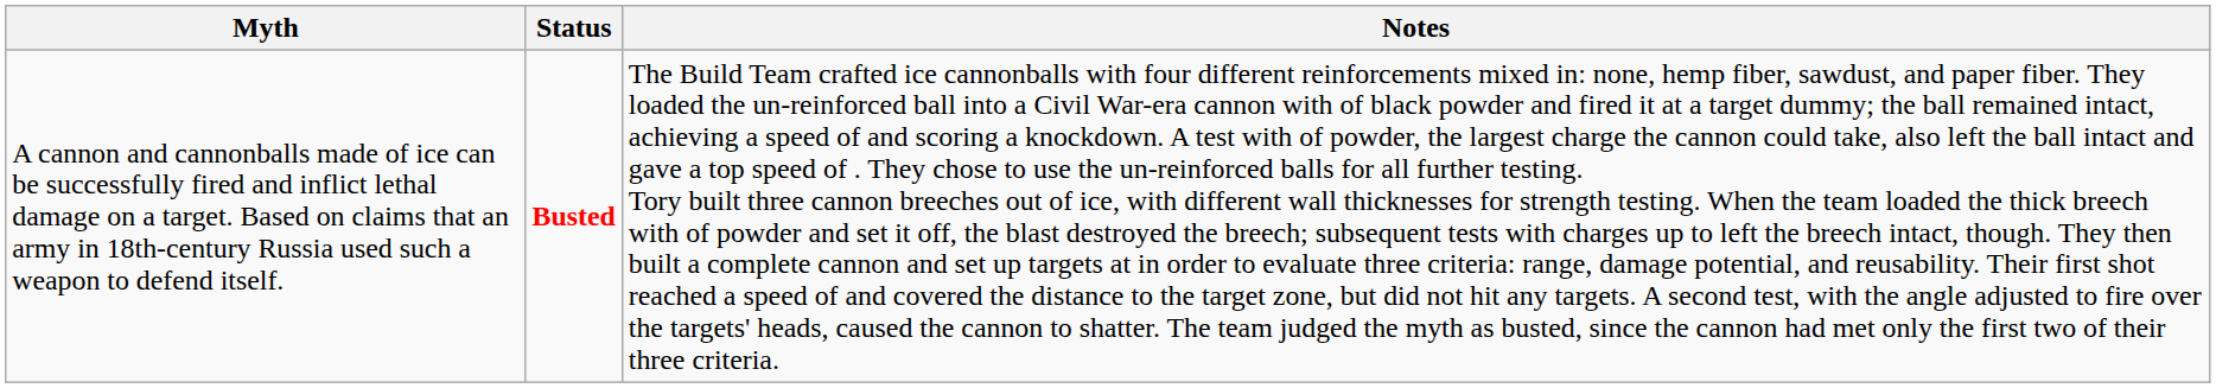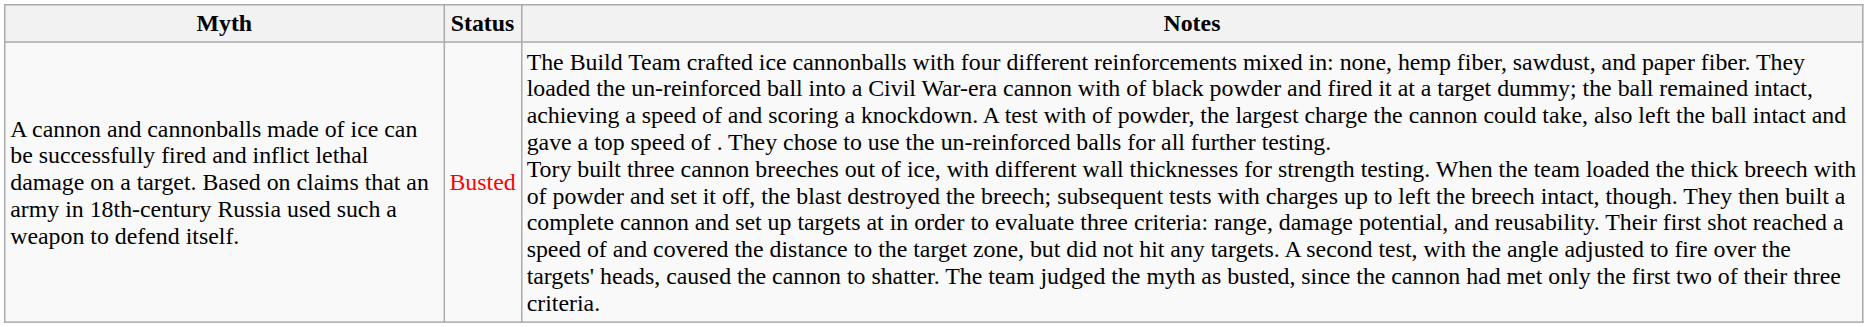row 2 | Status: bold -> normal
